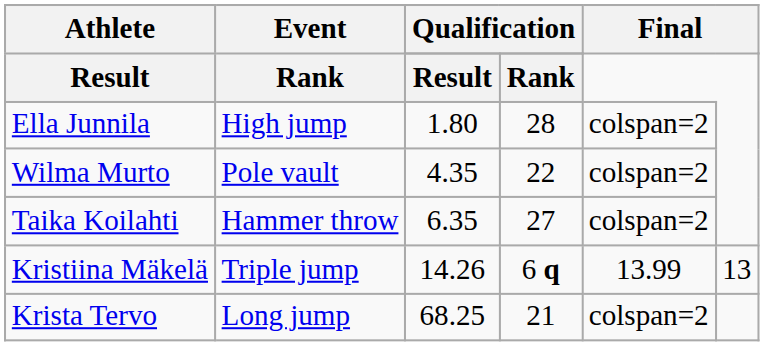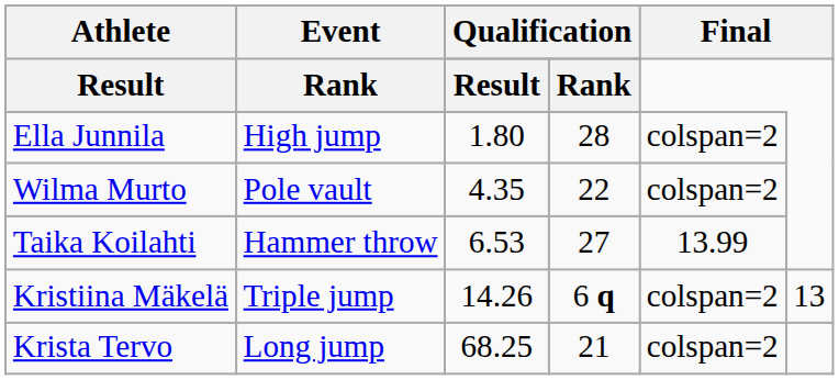Taika Koilahti | column 3: 6.35 -> 6.53
Taika Koilahti | column 5: colspan=2 -> 13.99
Kristiina Mäkelä | column 5: 13.99 -> colspan=2
